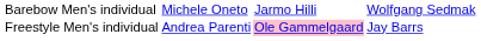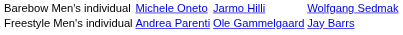Freestyle Men's individual | column 3: pink background -> no background
